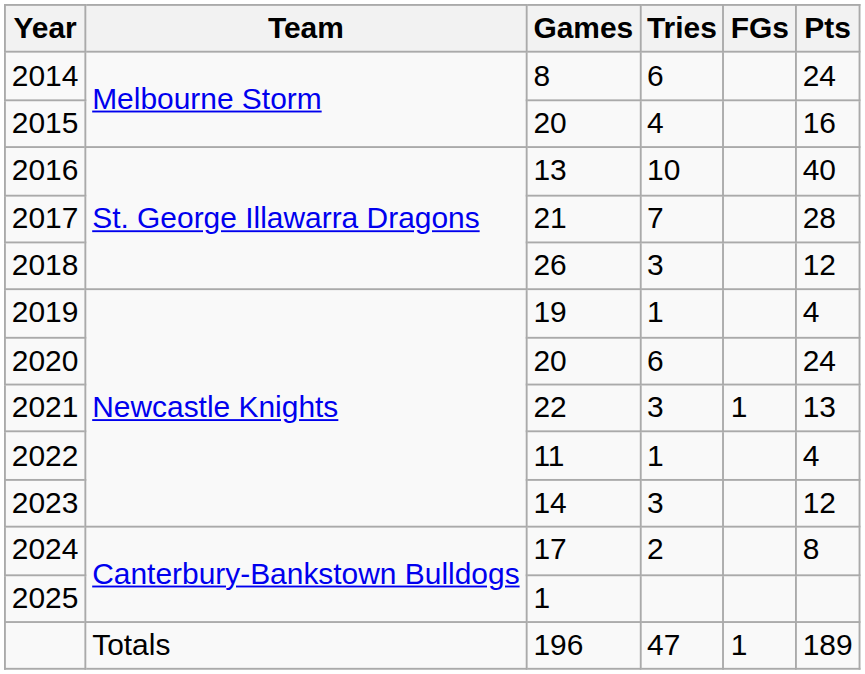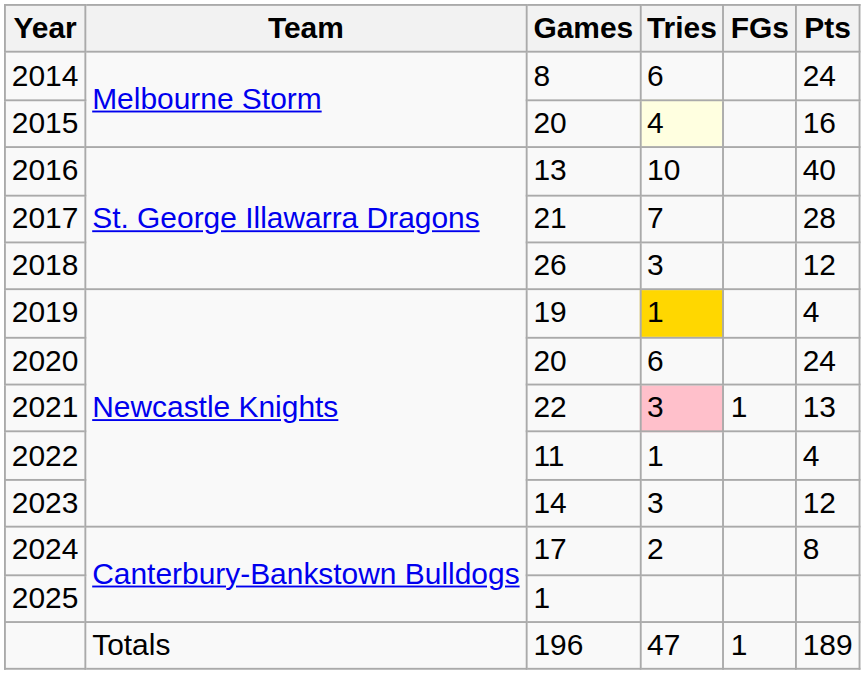2015 | Tries: no background -> lightyellow background
2019 | Tries: no background -> gold background
2021 | Tries: no background -> pink background
